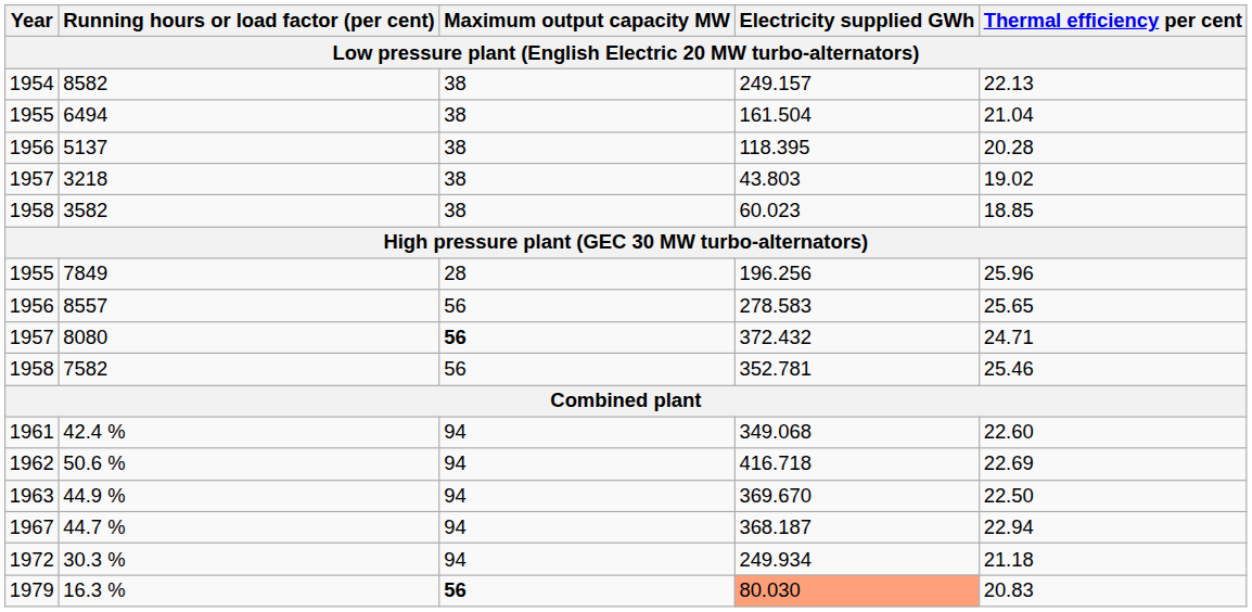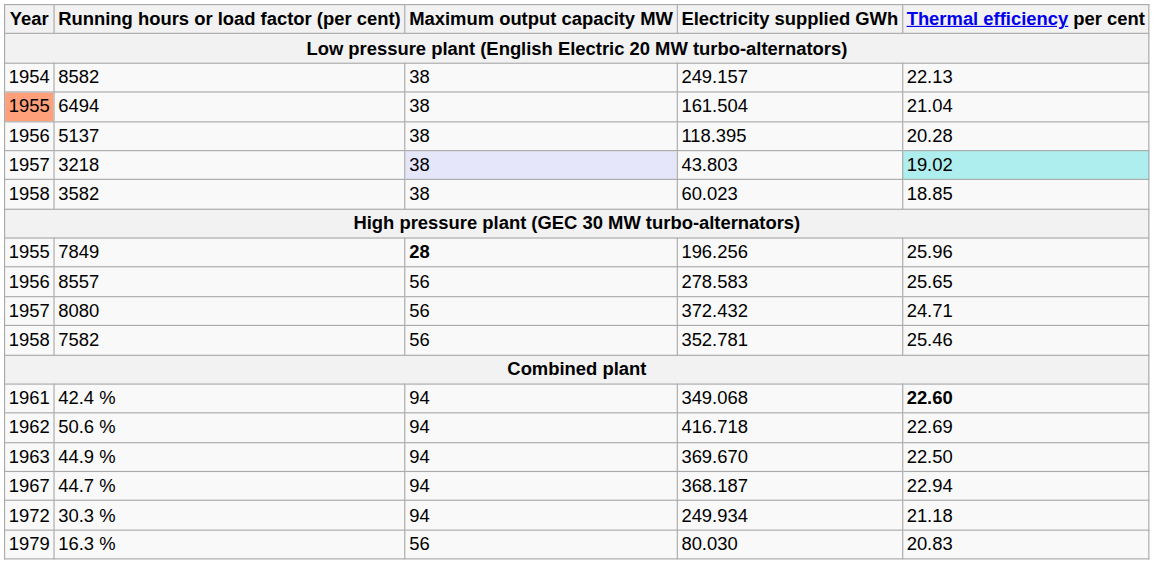6494 | Year: no background -> lightsalmon background
3218 | Maximum output capacity MW: no background -> lavender background
3218 | Thermal efficiency per cent: no background -> paleturquoise background
7849 | Maximum output capacity MW: normal -> bold
8080 | Maximum output capacity MW: bold -> normal
42.4 % | Thermal efficiency per cent: normal -> bold
16.3 % | Maximum output capacity MW: bold -> normal
16.3 % | Electricity supplied GWh: lightsalmon background -> no background
